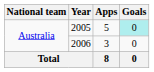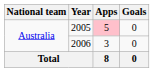2005 | Apps: no background -> pink background
2005 | Goals: paleturquoise background -> no background
